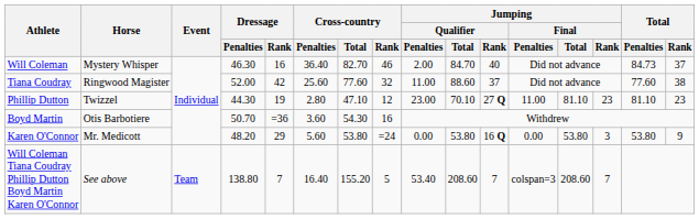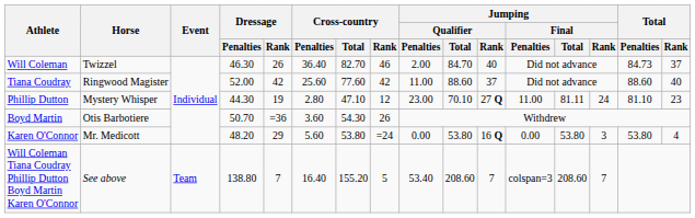Will Coleman | Horse: Mystery Whisper -> Twizzel
Will Coleman | Dressage / Rank: 16 -> 26
Tiana Coudray | Cross-country / Rank: 32 -> 42
Tiana Coudray | Total / Penalties: 77.60 -> 88.60
Tiana Coudray | Total / Rank: 38 -> 40
Phillip Dutton | Horse: Twizzel -> Mystery Whisper
Phillip Dutton | Jumping / Final / Total: 81.10 -> 81.11
Phillip Dutton | Jumping / Final / Rank: 23 -> 24
Boyd Martin | Cross-country / Rank: 16 -> 26
Karen O'Connor | Total / Rank: 9 -> 4
